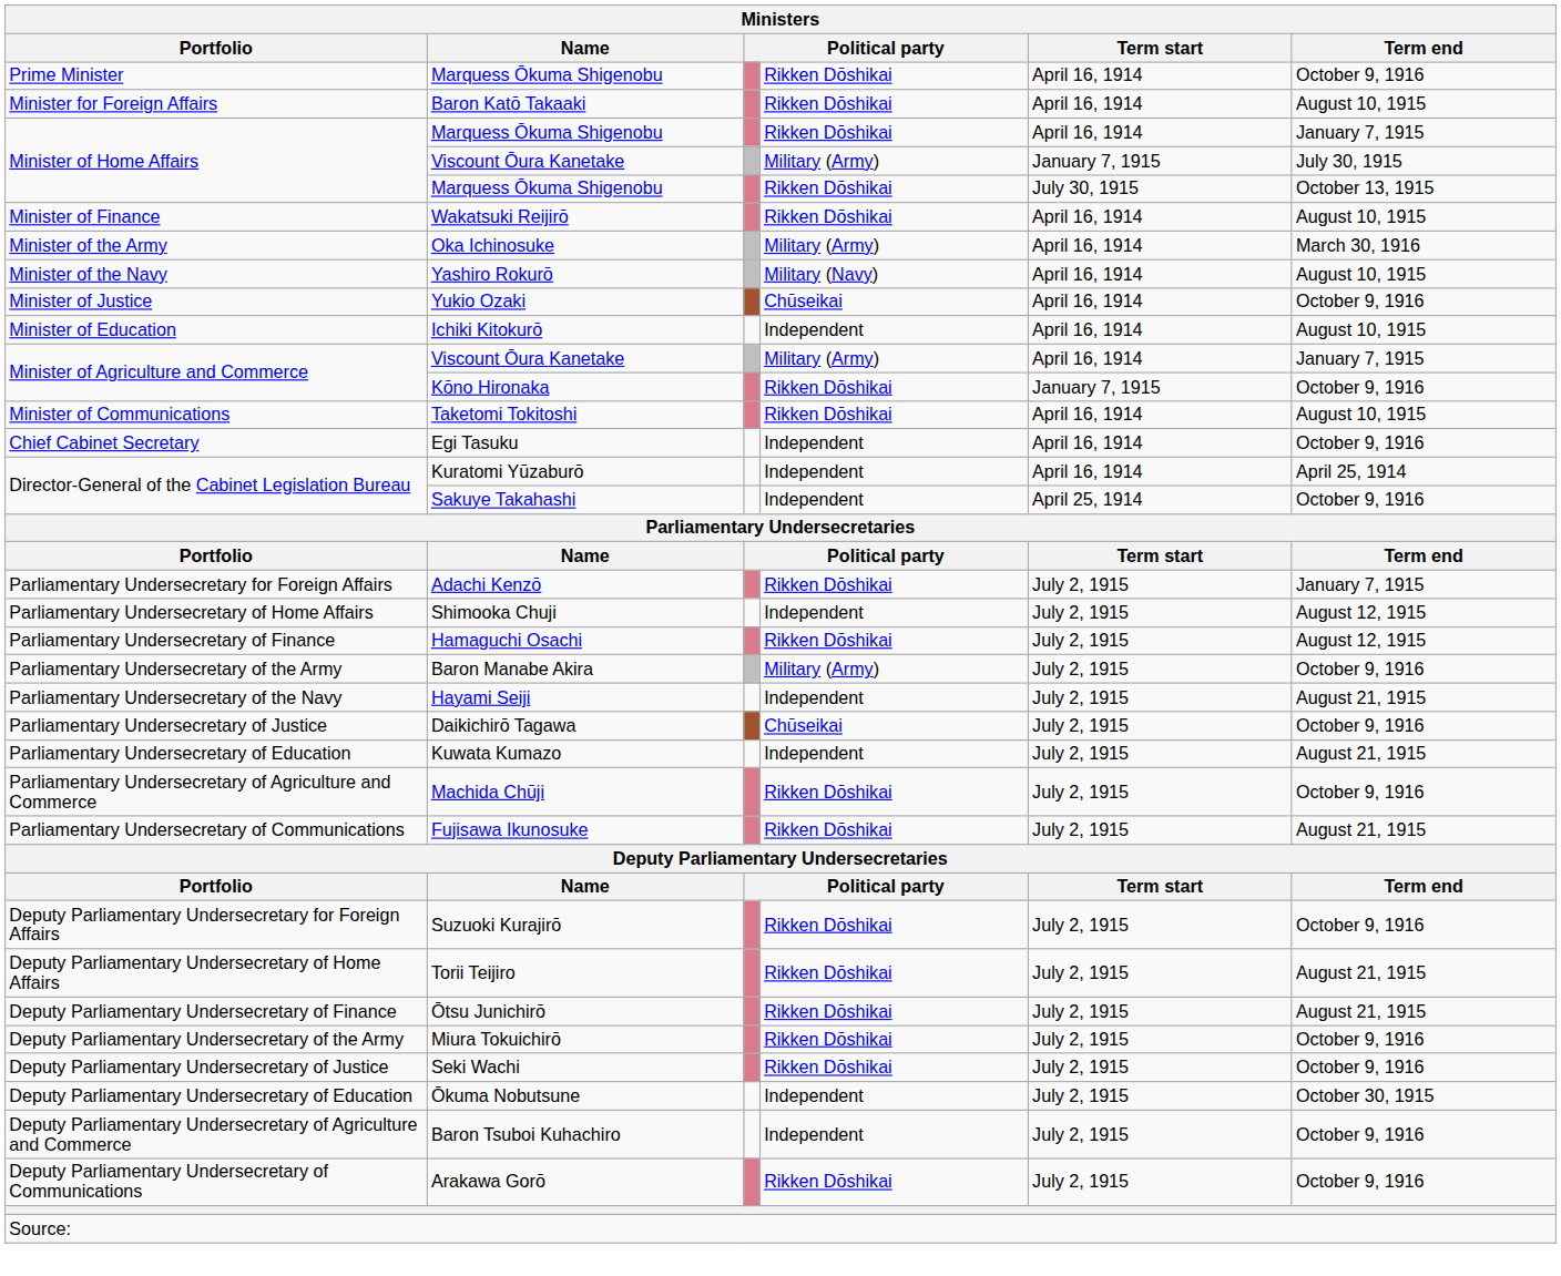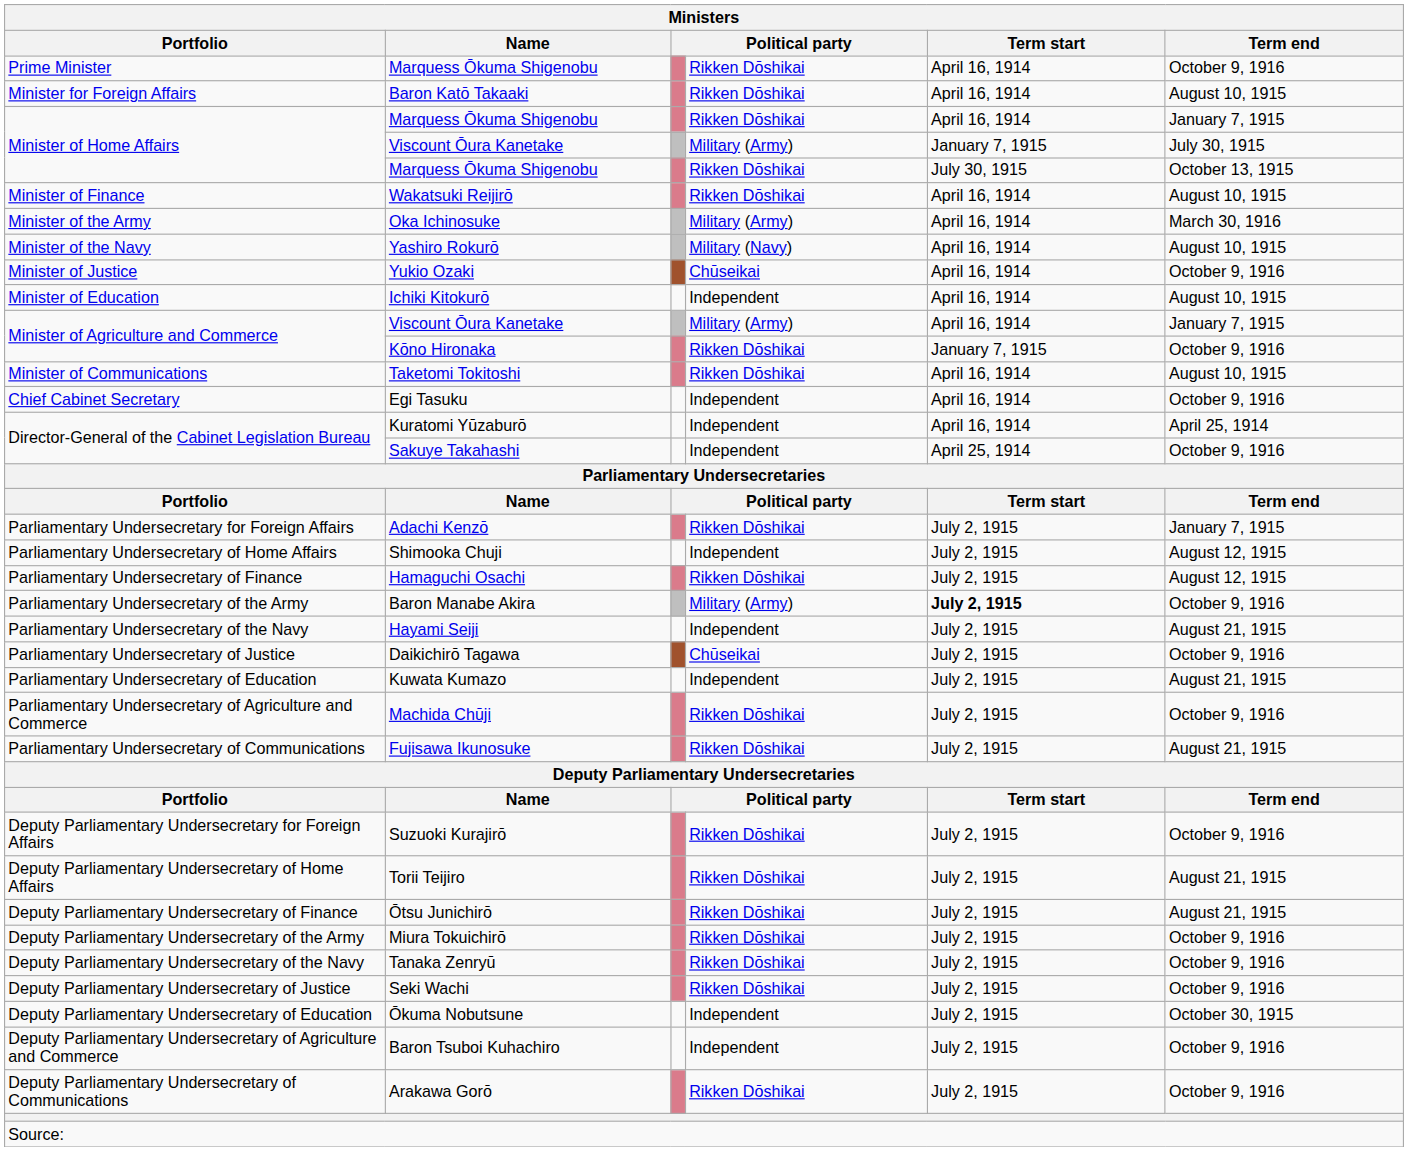Baron Manabe Akira | Term start: normal -> bold
+ row: Deputy Parliamentary Undersecretary of the Navy | Tanaka Zenryū | Rikken Dōshikai | July 2, 1915 | October 9, 1916
